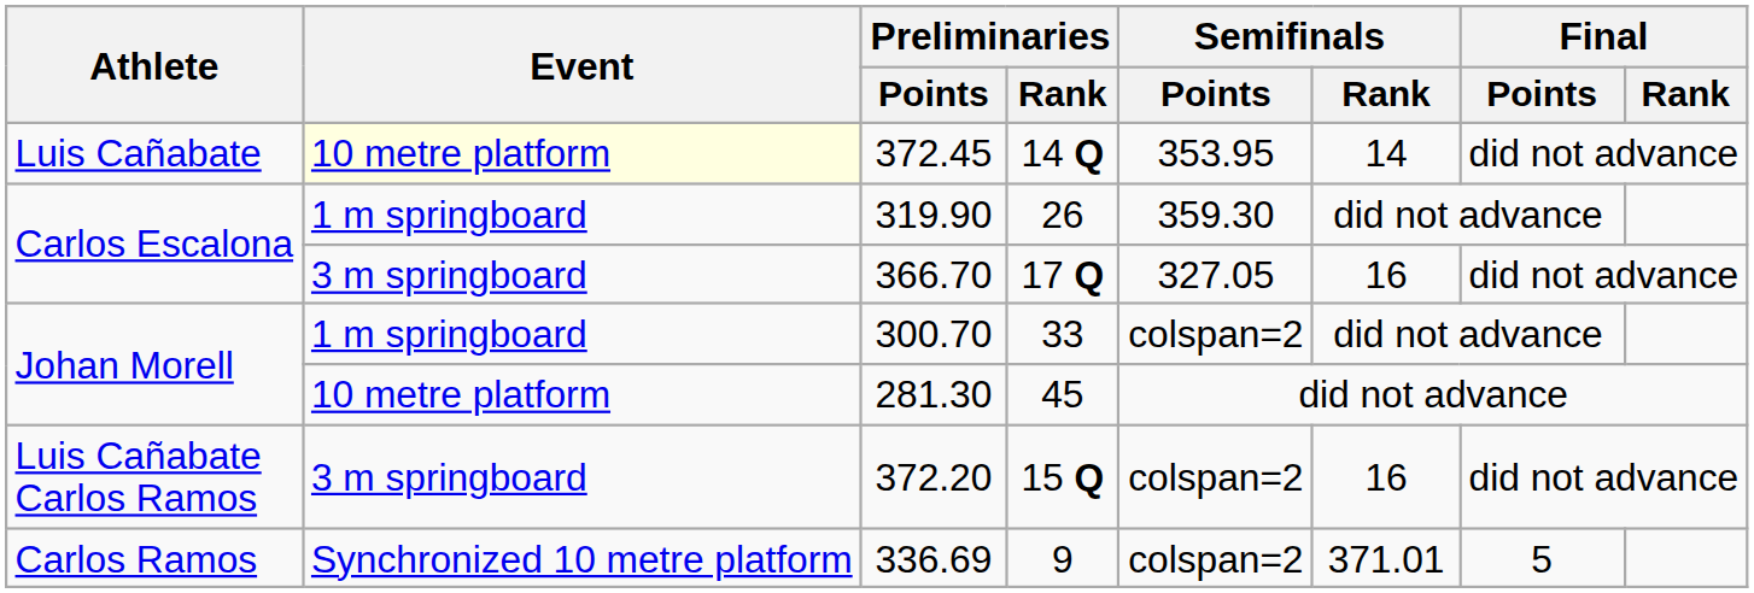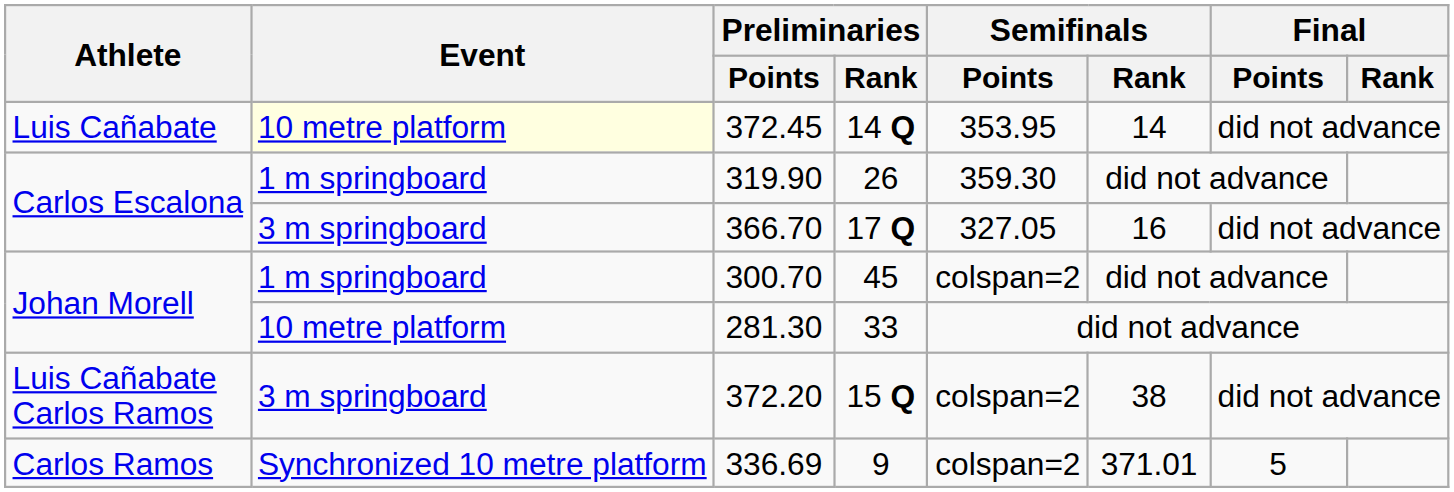300.70 | Preliminaries / Rank: 33 -> 45
281.30 | Preliminaries / Rank: 45 -> 33
372.20 | Semifinals / Rank: 16 -> 38
